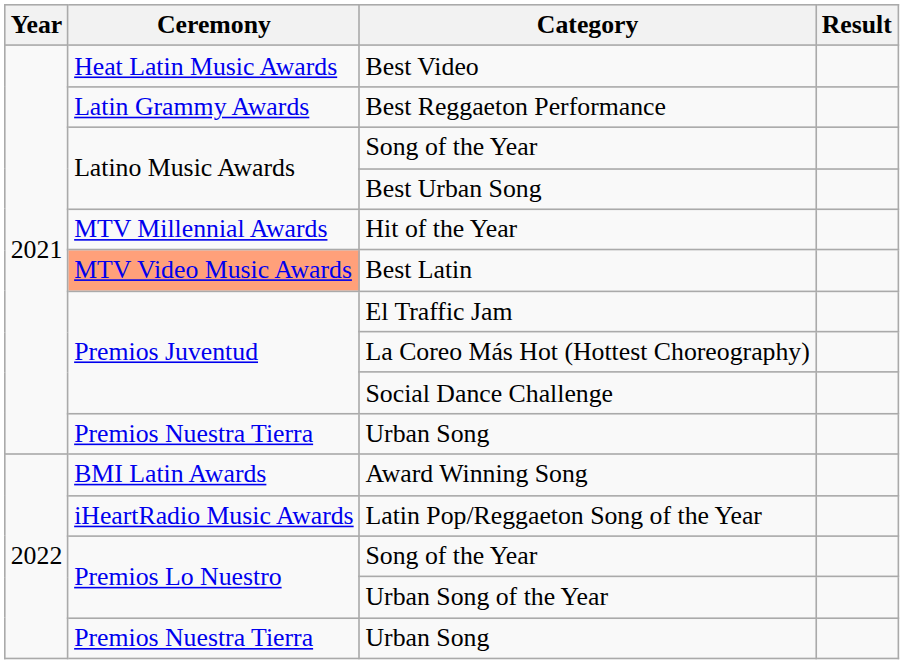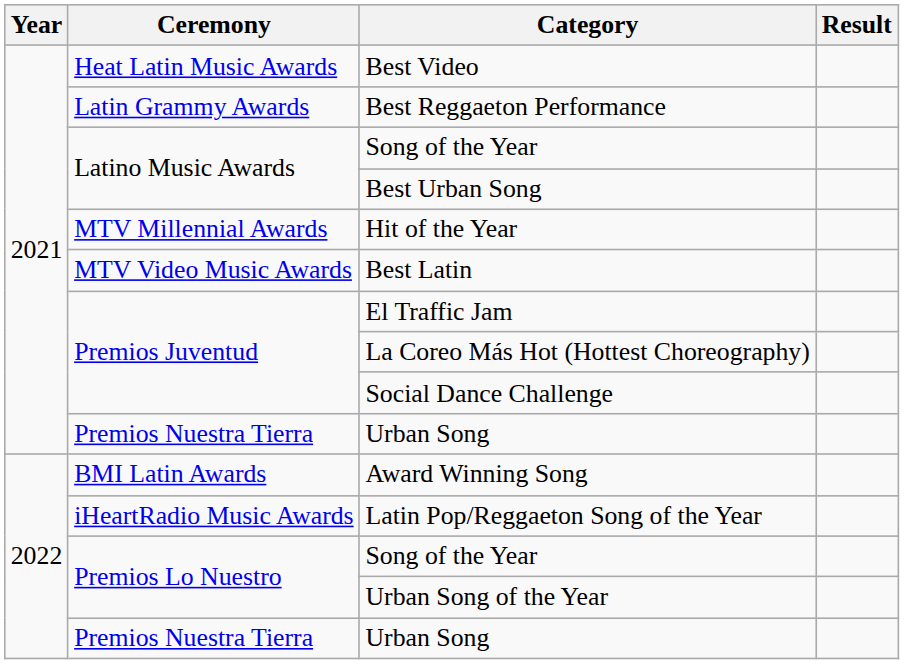Best Latin | Ceremony: lightsalmon background -> no background
